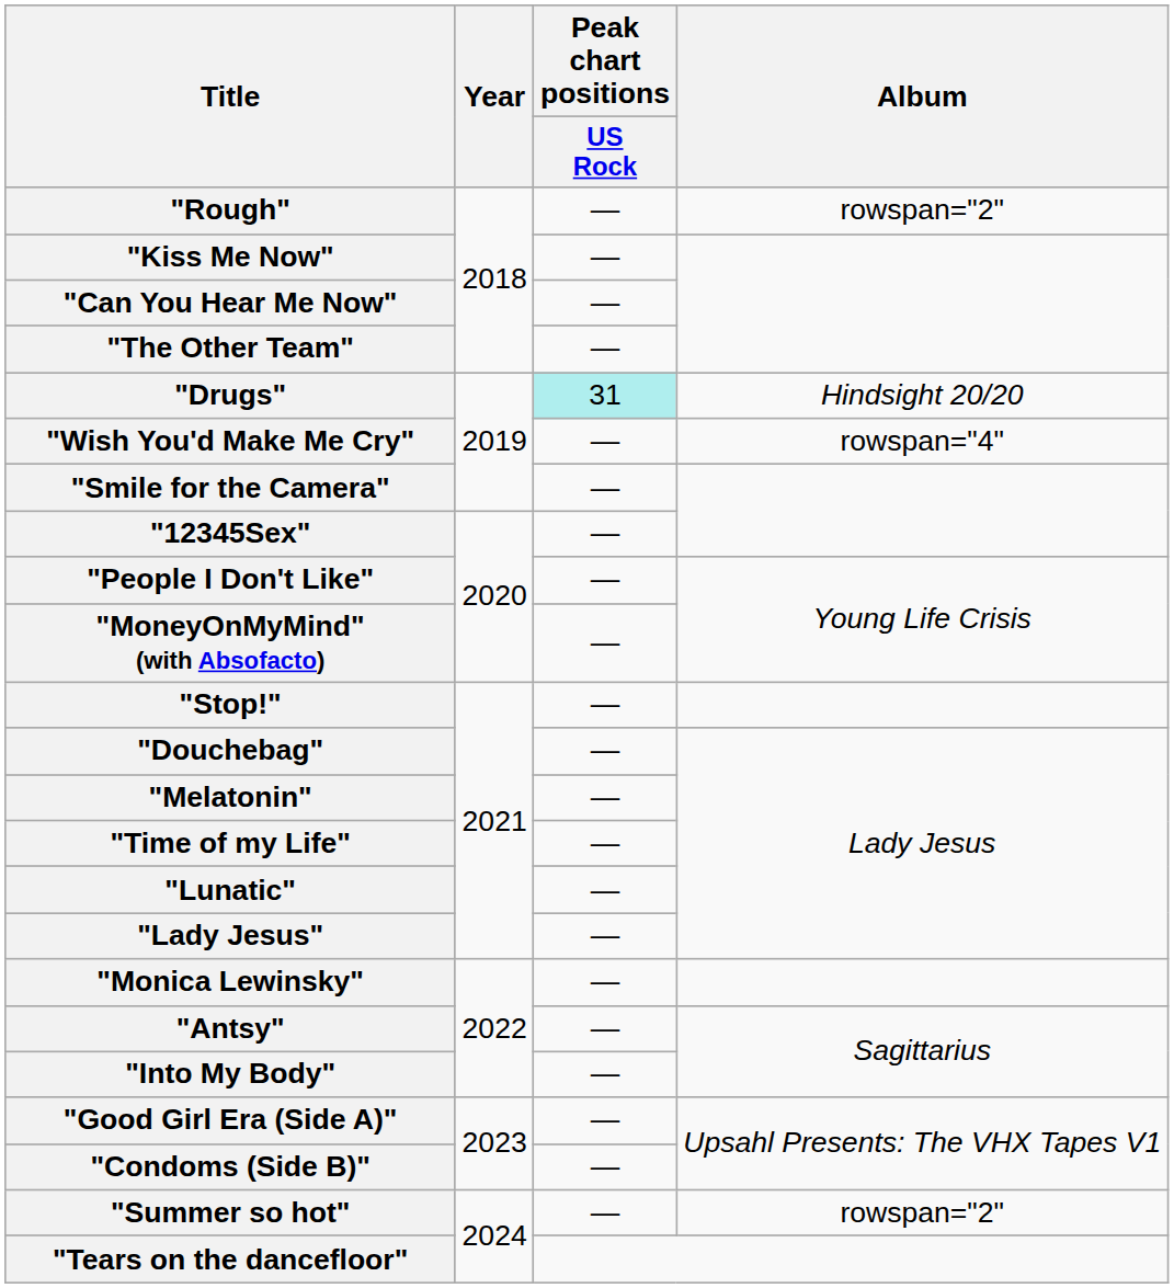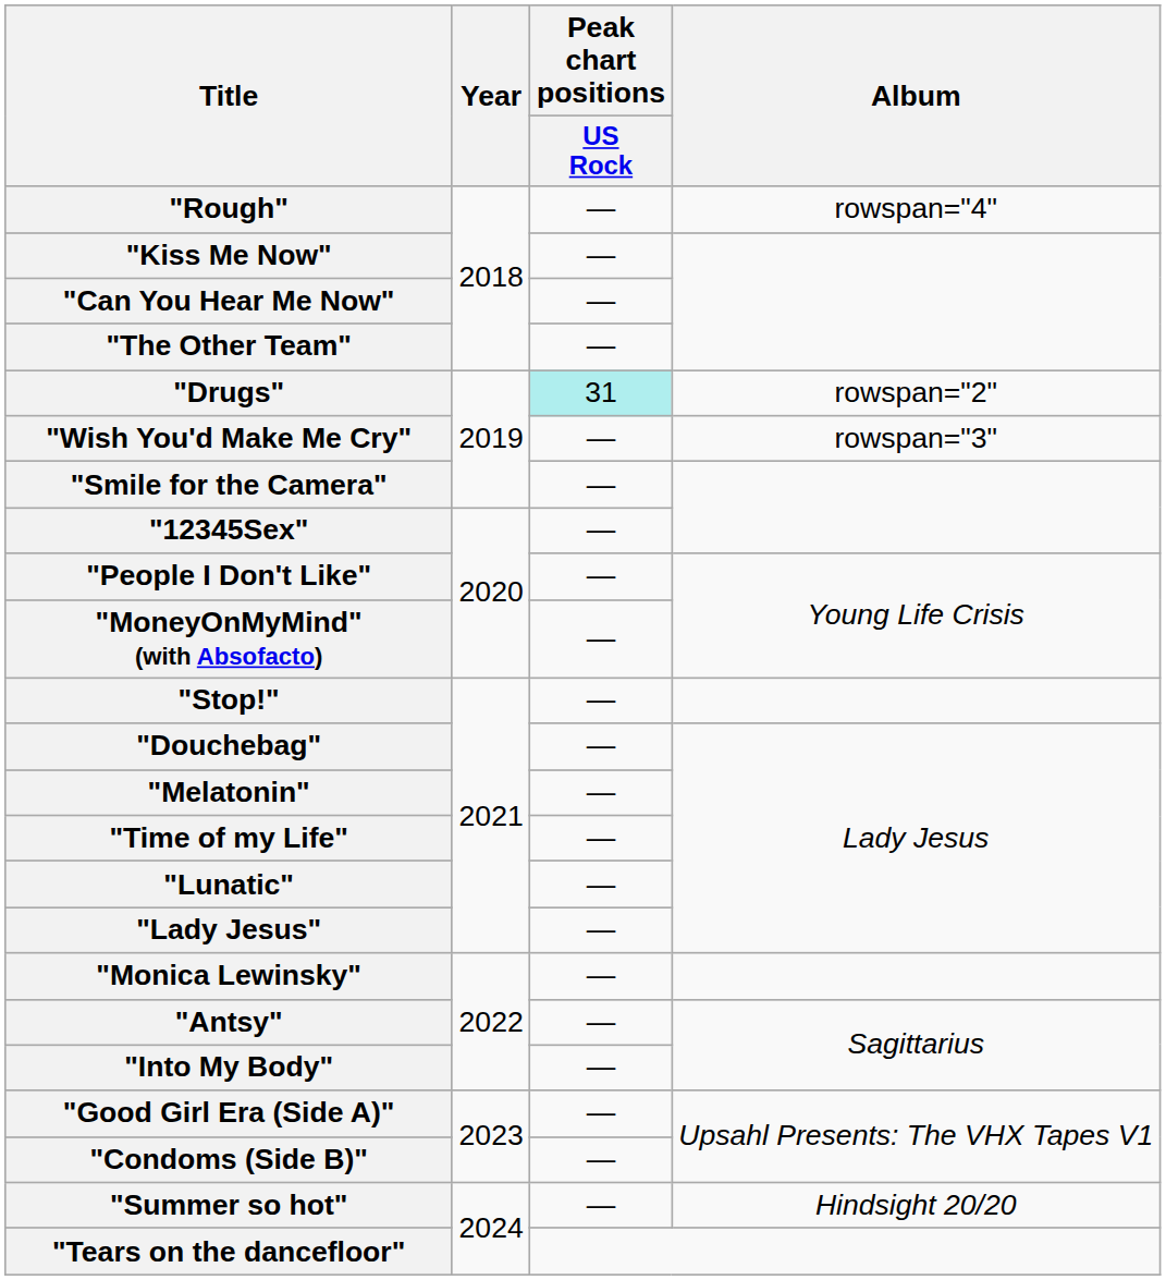"Rough" | Album: rowspan="2" -> rowspan="4"
"Drugs" | Album: Hindsight 20/20 -> rowspan="2"
"Wish You'd Make Me Cry" | Album: rowspan="4" -> rowspan="3"
"Summer so hot" | Album: rowspan="2" -> Hindsight 20/20
